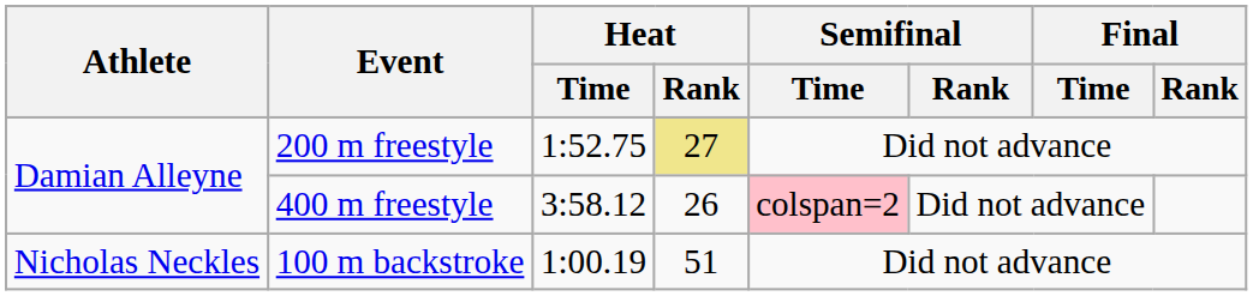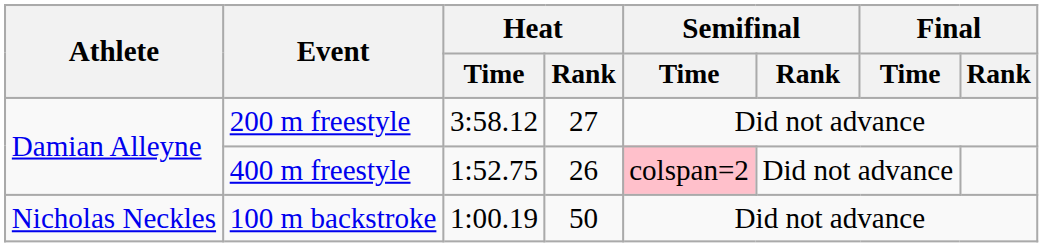200 m freestyle | Heat / Time: 1:52.75 -> 3:58.12
200 m freestyle | Heat / Rank: khaki background -> no background
400 m freestyle | Heat / Time: 3:58.12 -> 1:52.75
100 m backstroke | Heat / Rank: 51 -> 50
